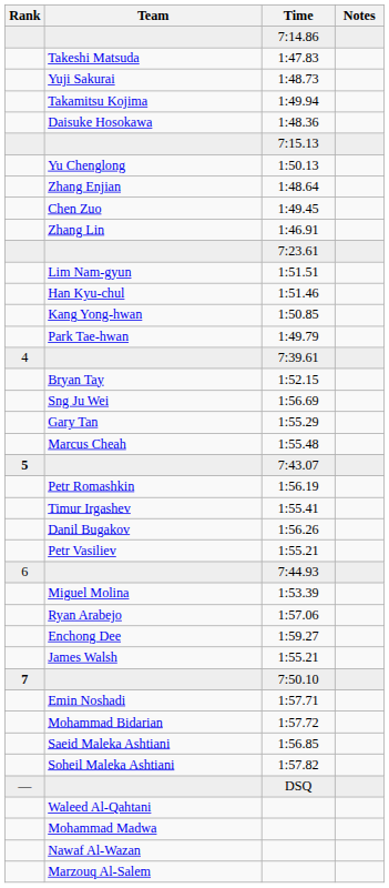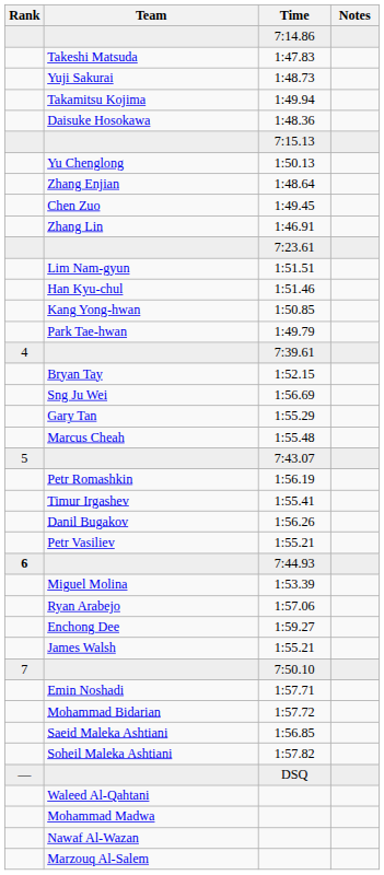7:43.07 | Rank: bold -> normal
7:44.93 | Rank: normal -> bold
7:50.10 | Rank: bold -> normal
